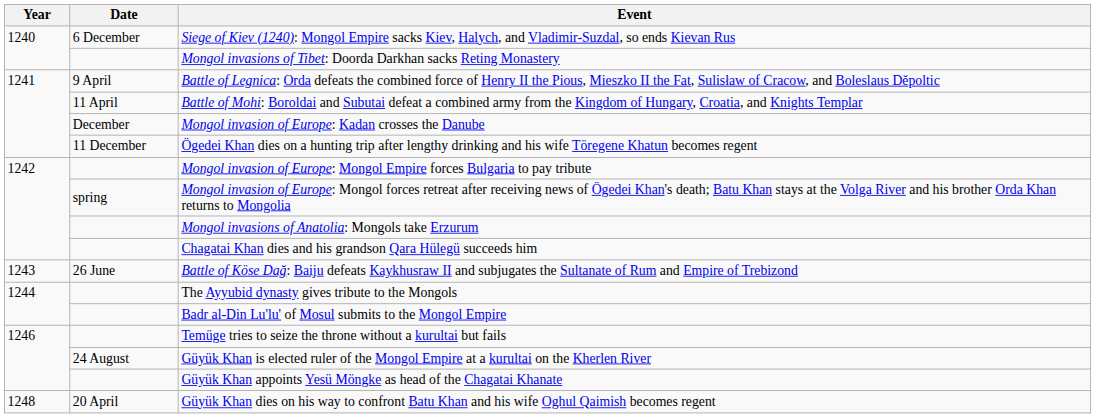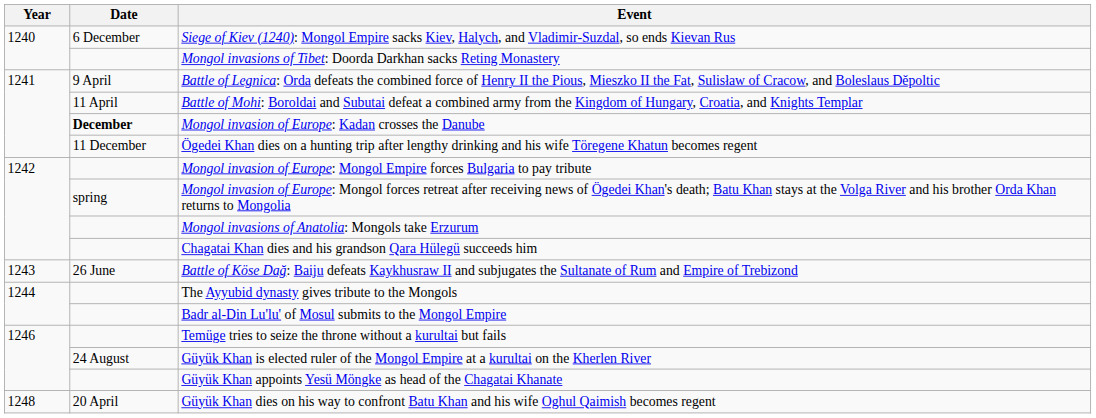Mongol invasion of Europe: Kadan crosses the Danube | Date: normal -> bold
